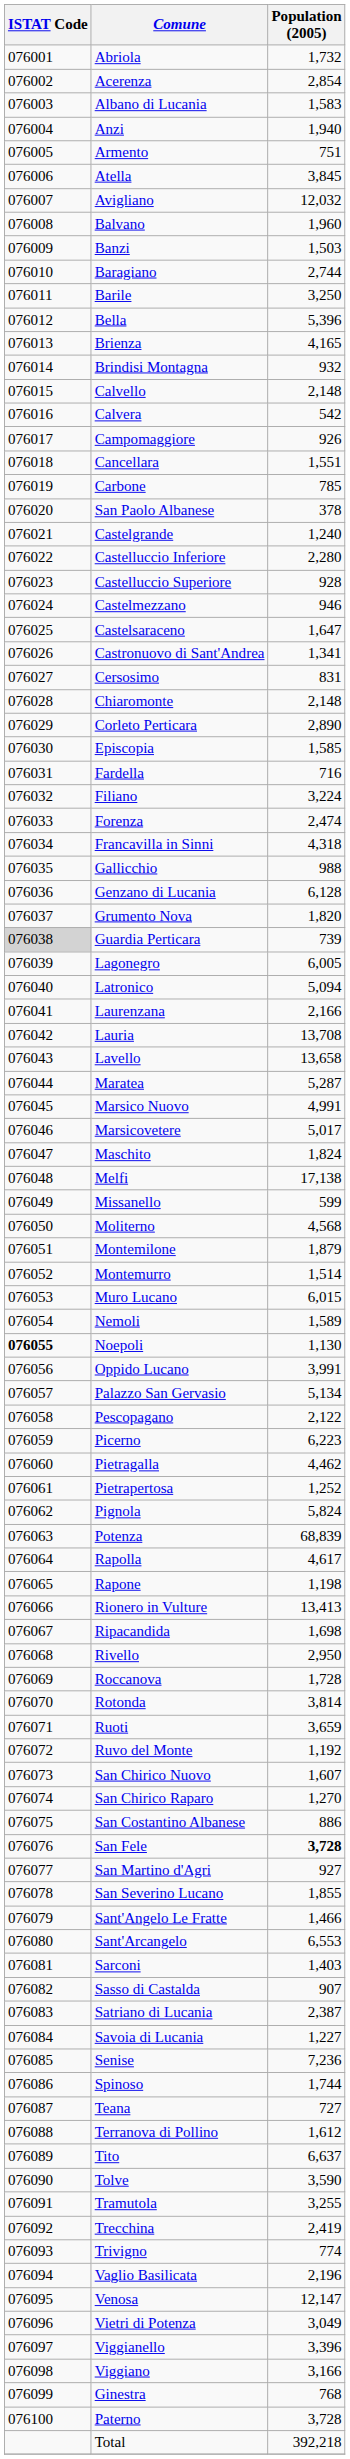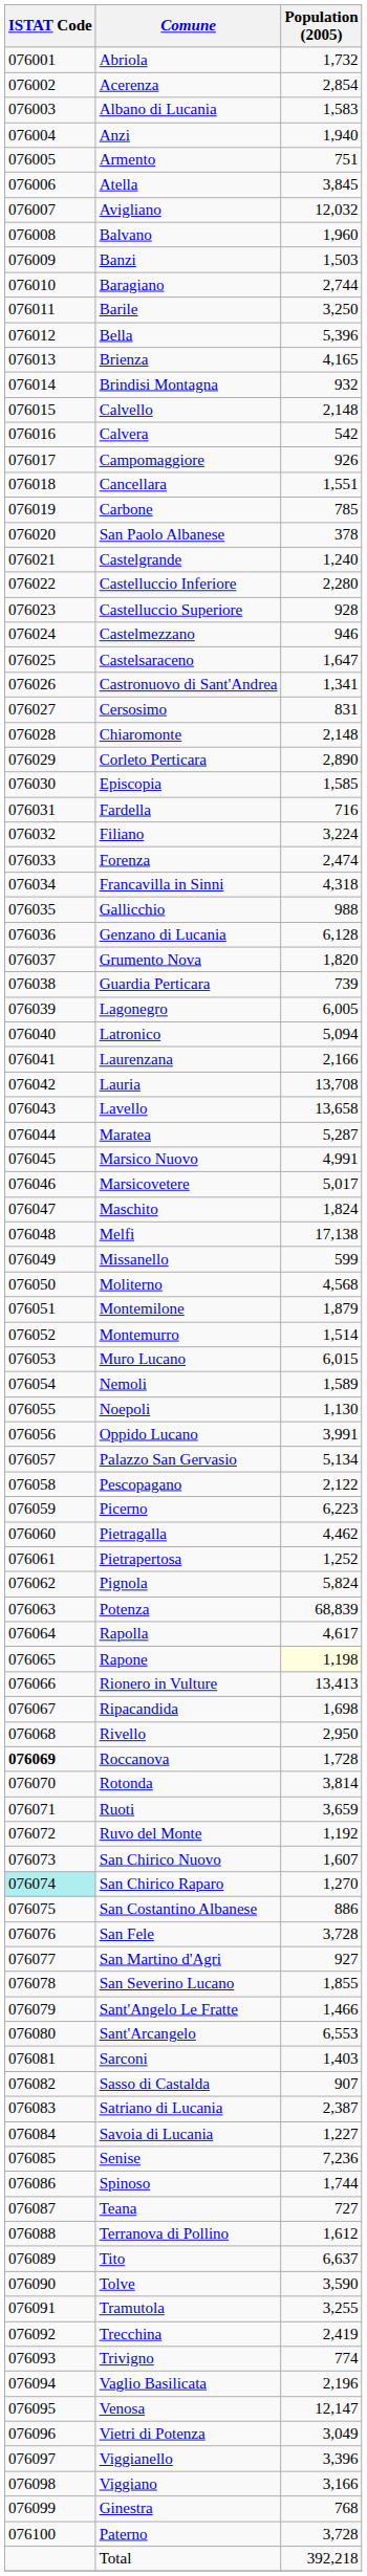Guardia Perticara | ISTAT Code: lightgrey background -> no background
Noepoli | ISTAT Code: bold -> normal
Rapone | Population (2005): no background -> lightyellow background
Roccanova | ISTAT Code: normal -> bold
San Chirico Raparo | ISTAT Code: no background -> paleturquoise background
San Fele | Population (2005): bold -> normal
